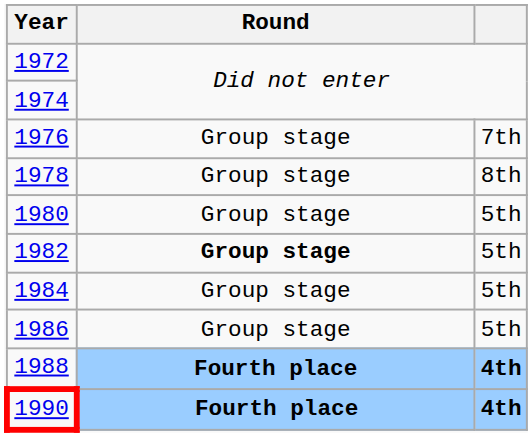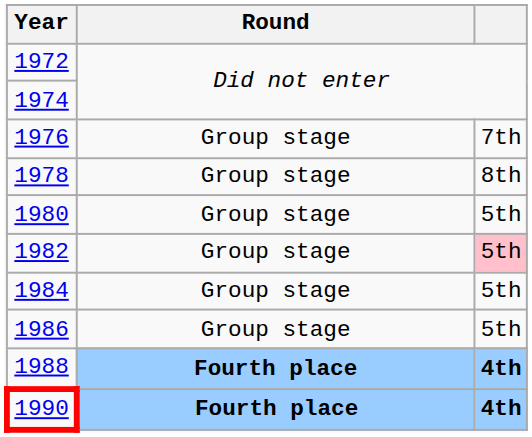1982 | Round: bold -> normal
1982 | column 3: no background -> pink background
